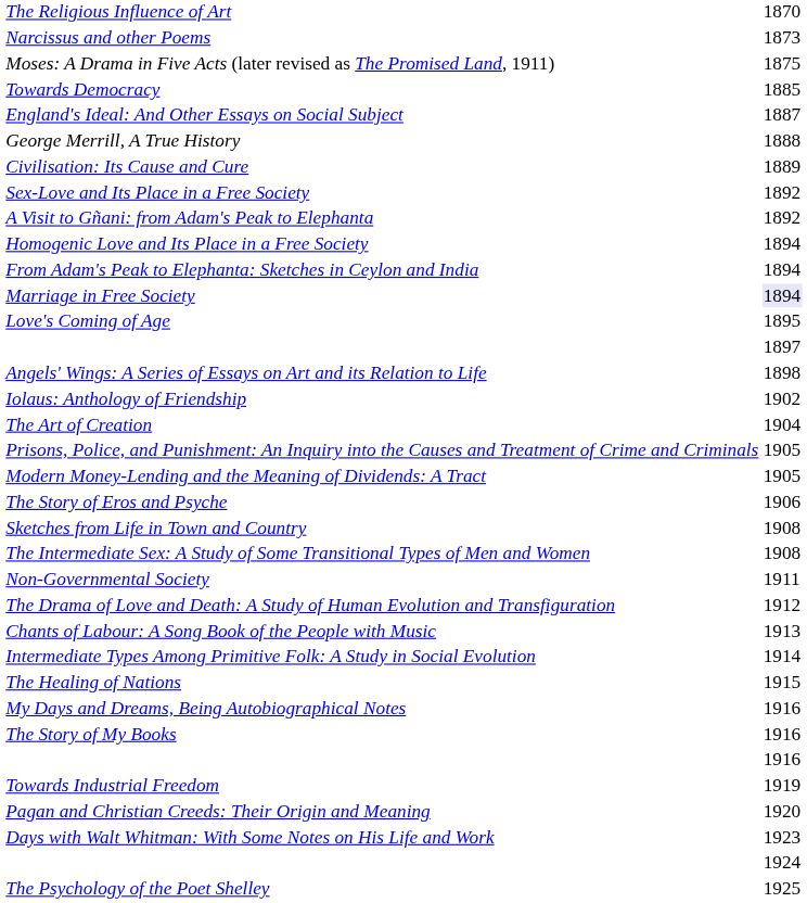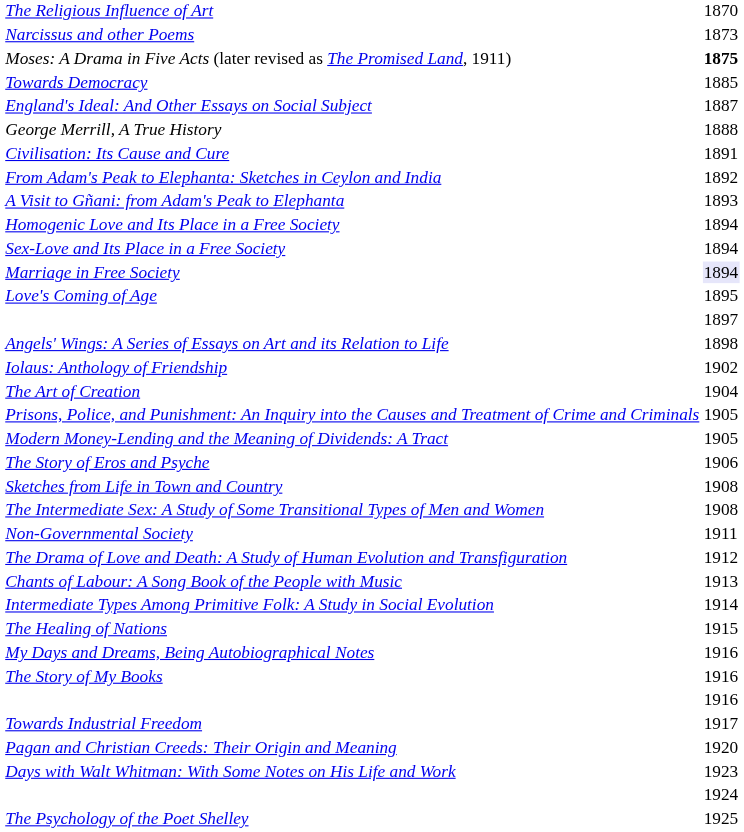row 3 | column 2: normal -> bold
row 7 | column 2: 1889 -> 1891
row 8 | column 1: Sex-Love and Its Place in a Free Society -> From Adam's Peak to Elephanta: Sketches in Ceylon and India
row 9 | column 2: 1892 -> 1893
row 11 | column 1: From Adam's Peak to Elephanta: Sketches in Ceylon and India -> Sex-Love and Its Place in a Free Society
row 31 | column 2: 1919 -> 1917
